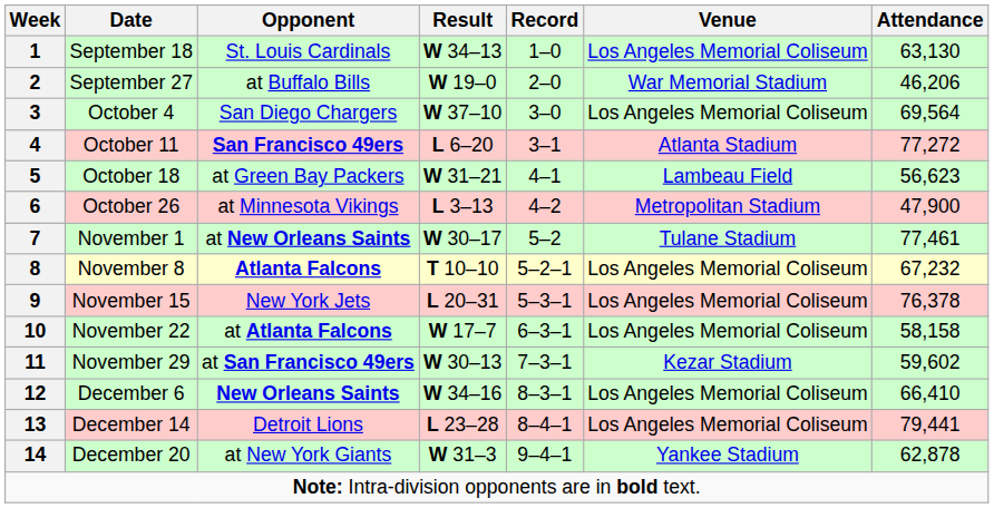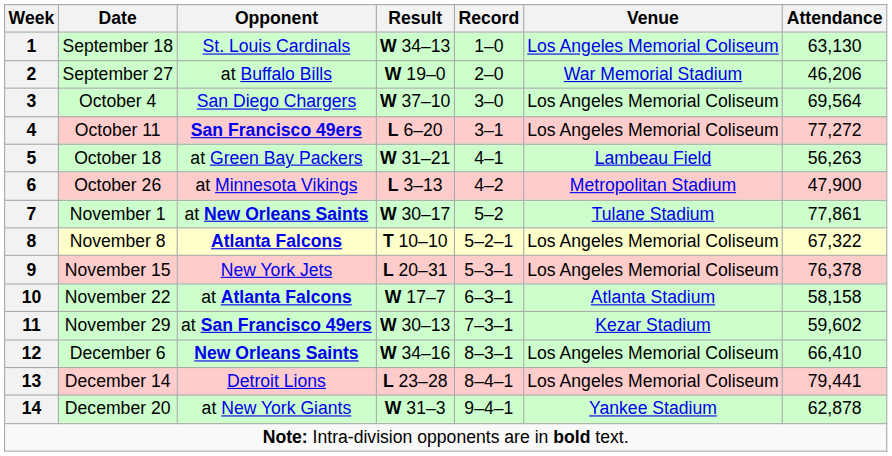4 | Venue: Atlanta Stadium -> Los Angeles Memorial Coliseum
5 | Attendance: 56,623 -> 56,263
7 | Attendance: 77,461 -> 77,861
8 | Attendance: 67,232 -> 67,322
10 | Venue: Los Angeles Memorial Coliseum -> Atlanta Stadium
